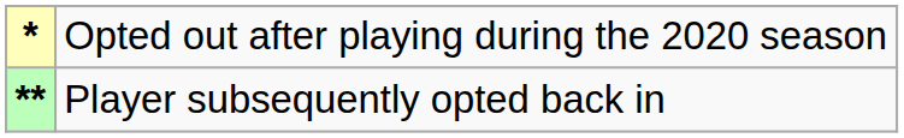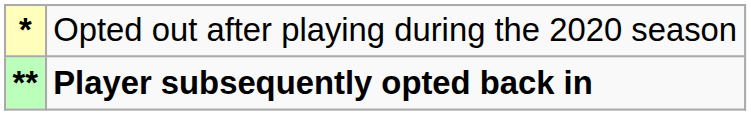** | column 2: normal -> bold
